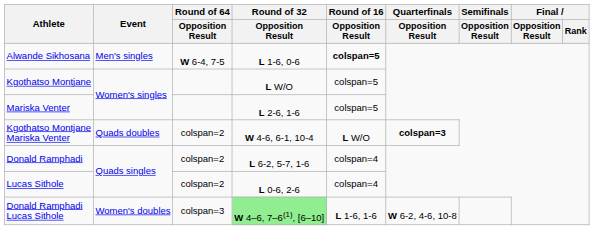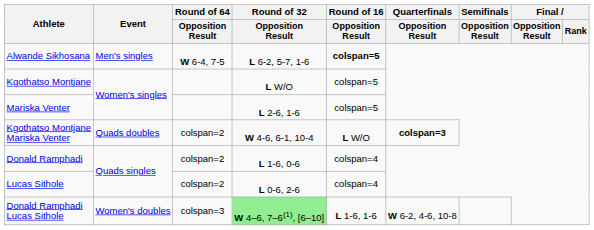Alwande Sikhosana | Round of 32 / Opposition Result: L 1-6, 0-6 -> L 6-2, 5-7, 1-6
Donald Ramphadi | Round of 32 / Opposition Result: L 6-2, 5-7, 1-6 -> L 1-6, 0-6
